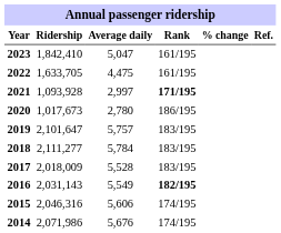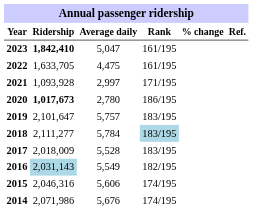2023 | Ridership: normal -> bold
2021 | Rank: bold -> normal
2020 | Ridership: normal -> bold
2018 | Rank: no background -> lightblue background
2016 | Ridership: no background -> lightblue background
2016 | Rank: bold -> normal
